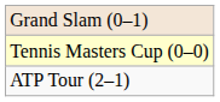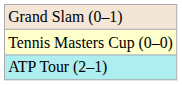row 3 | column 1: no background -> paleturquoise background
